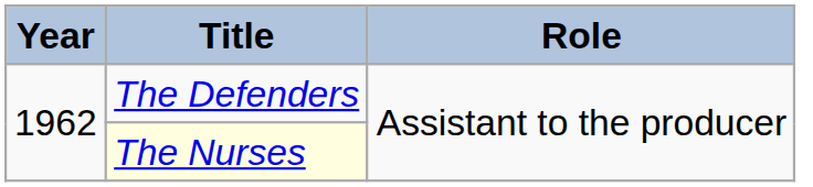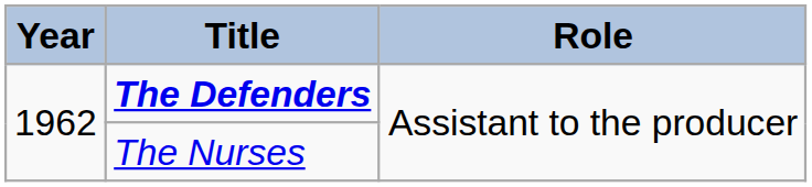The Defenders | Title: normal -> bold
The Nurses | Title: lightyellow background -> no background
